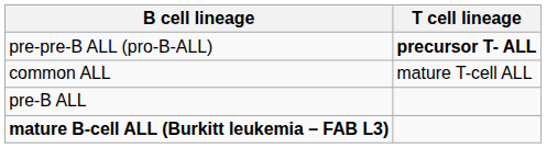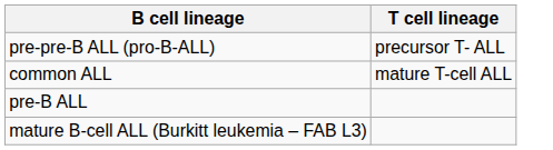row 2 | T cell lineage: bold -> normal
row 5 | B cell lineage: bold -> normal
